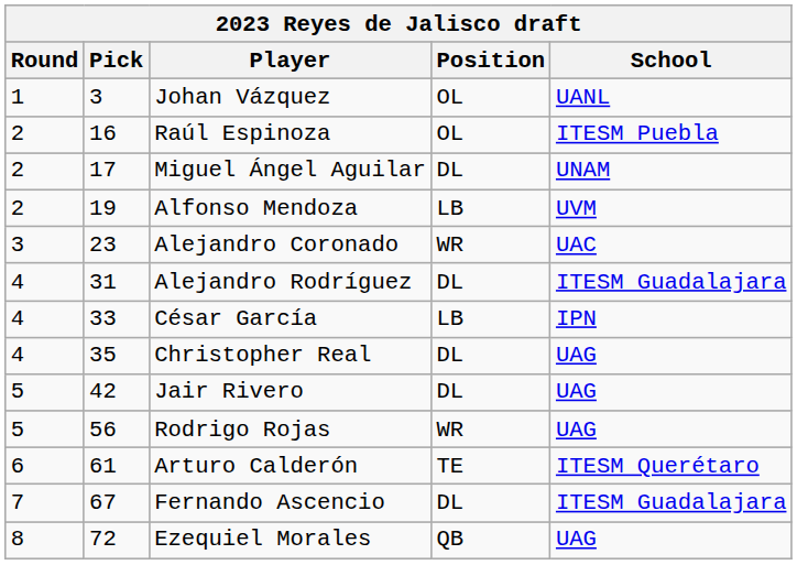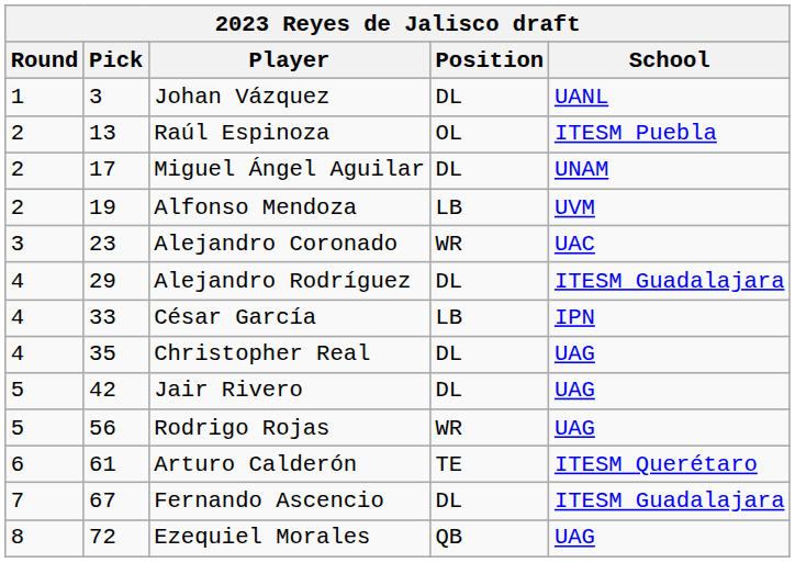Johan Vázquez | Position: OL -> DL
Raúl Espinoza | Pick: 16 -> 13
Alejandro Rodríguez | Pick: 31 -> 29
